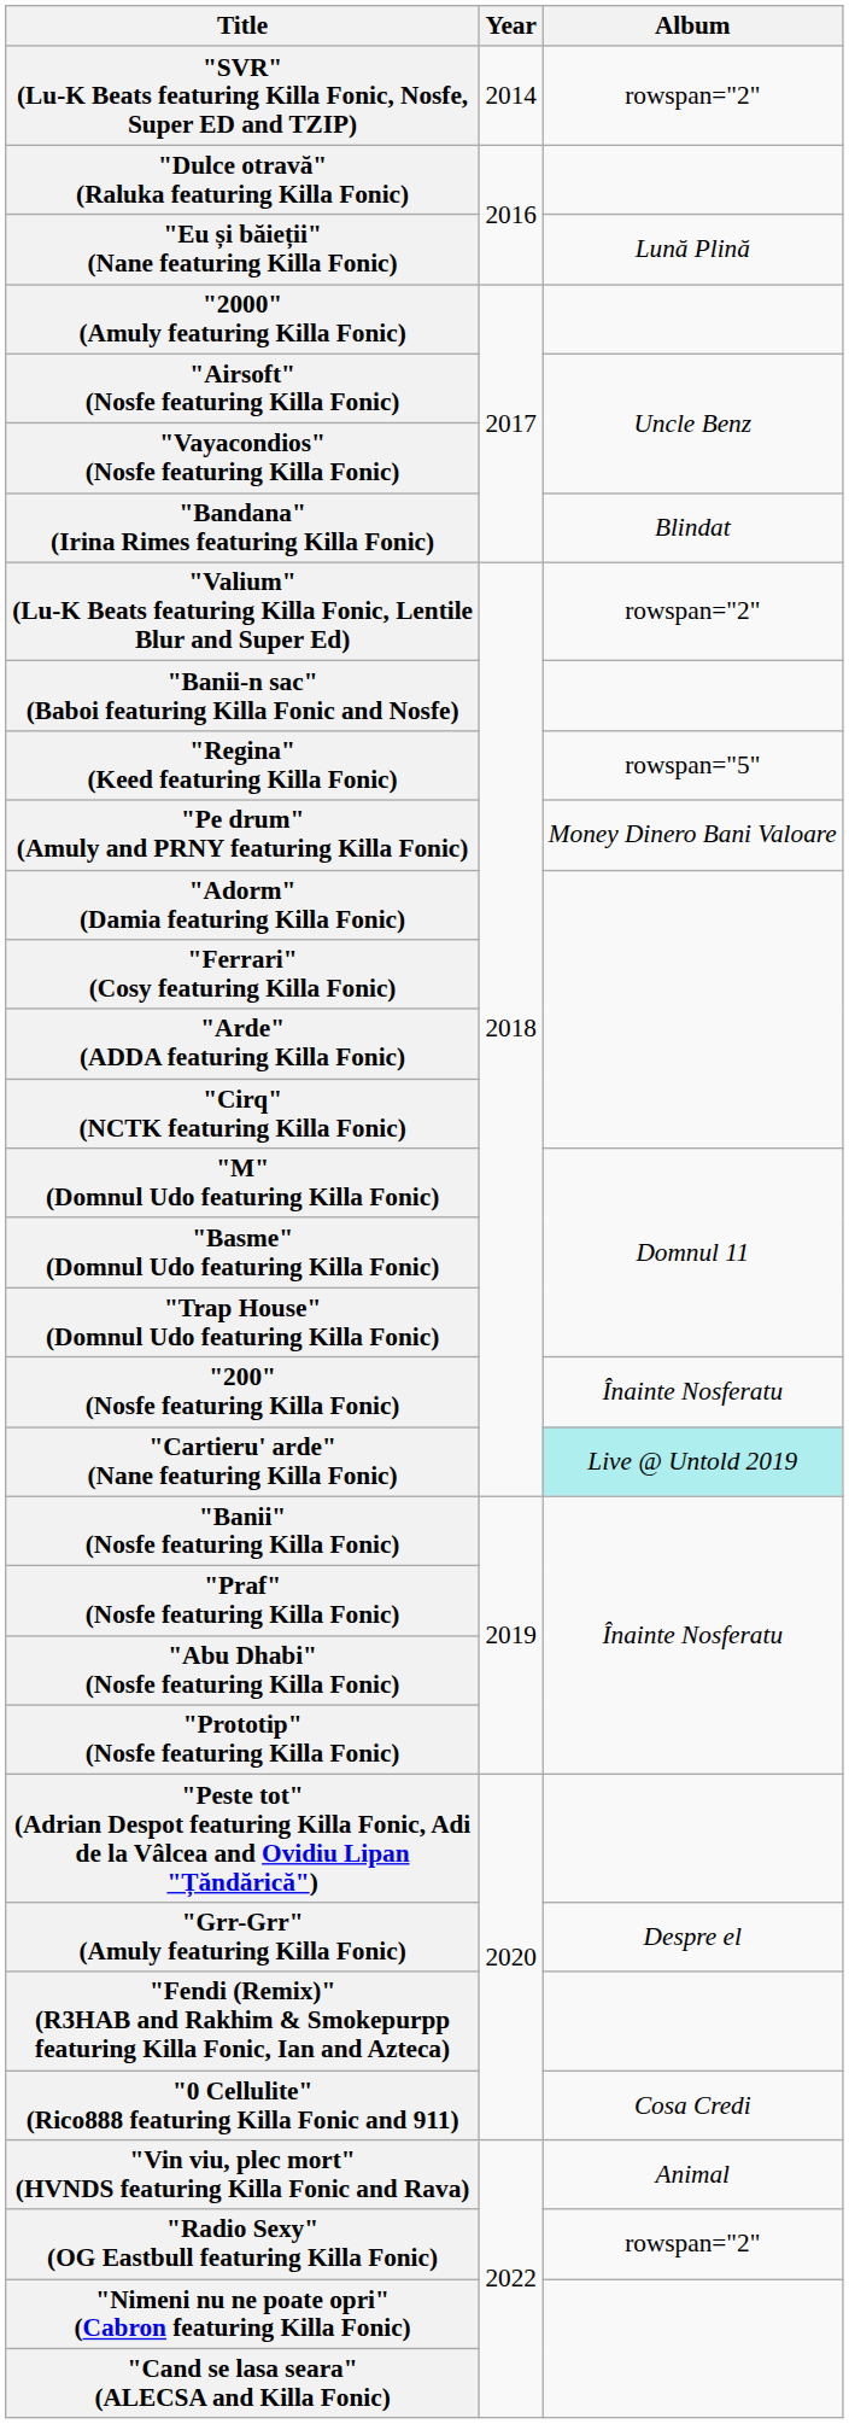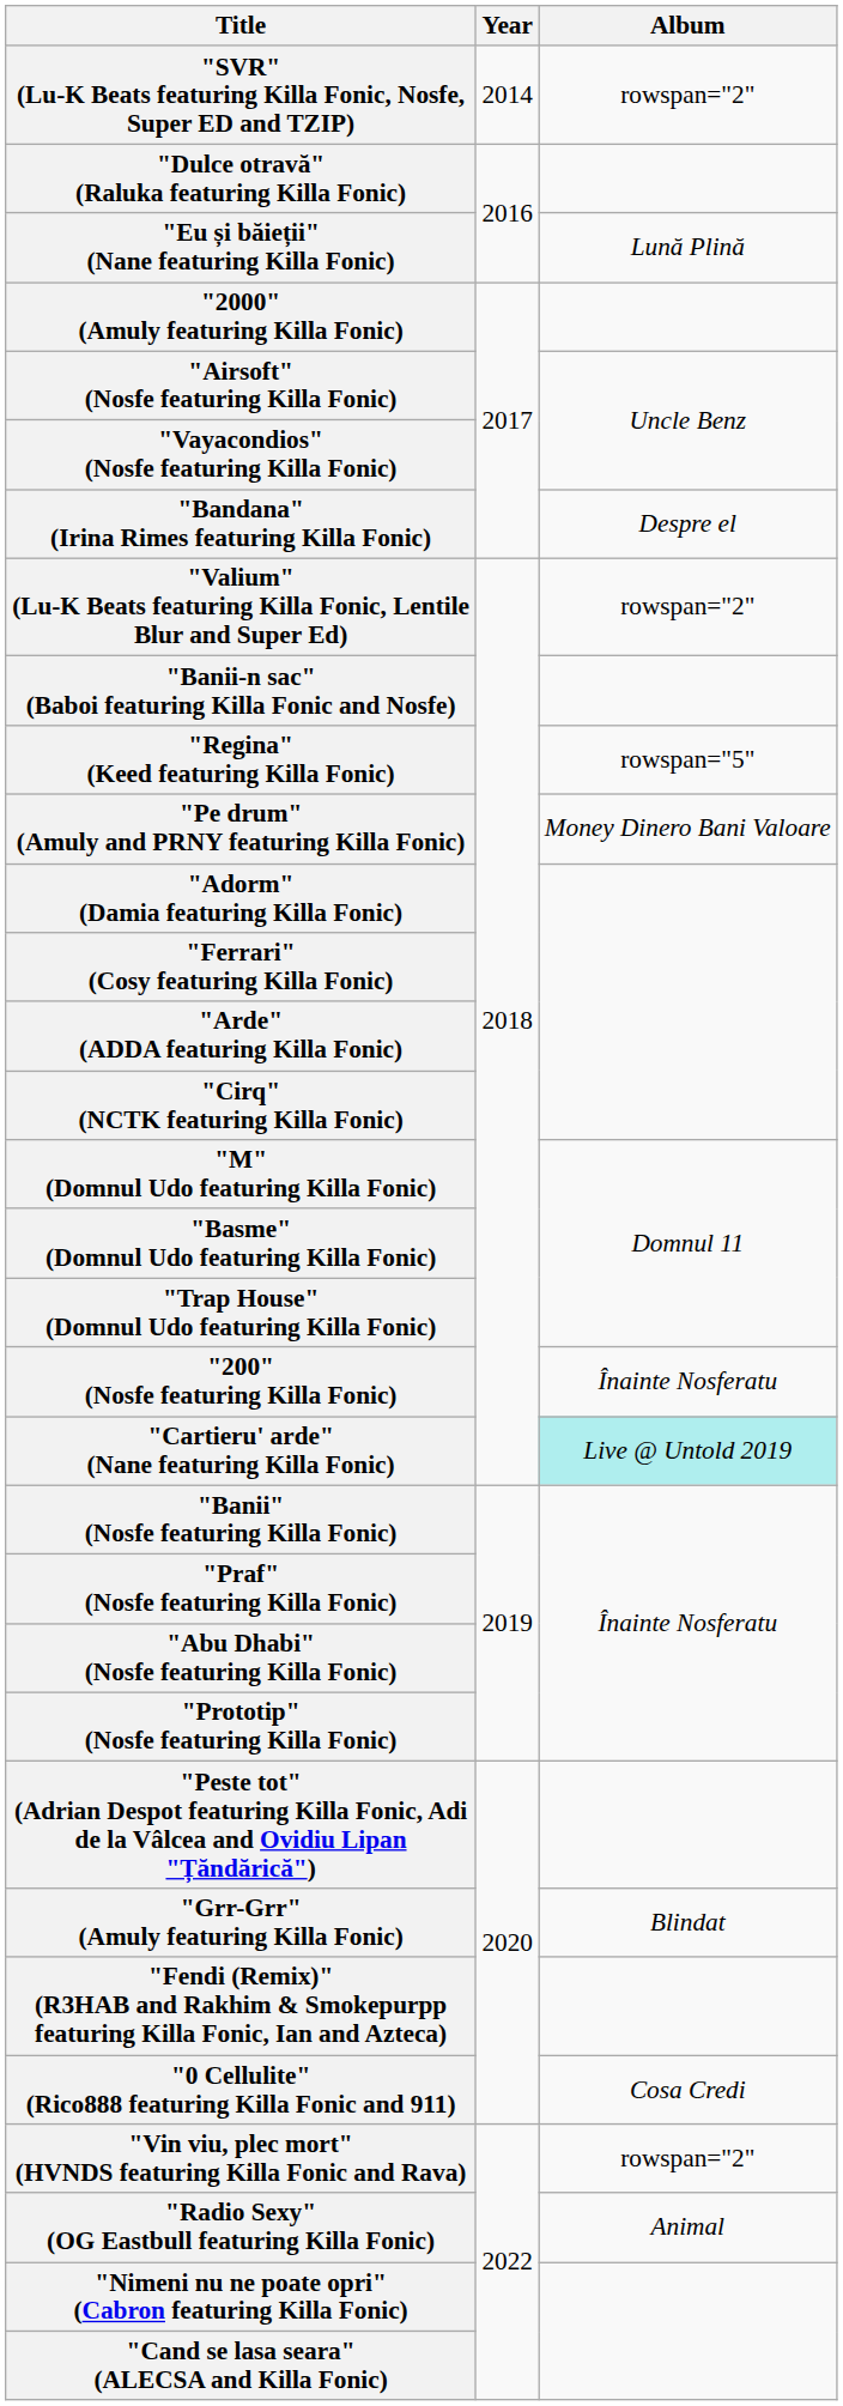"Bandana" (Irina Rimes featuring Killa Fonic) | Album: Blindat -> Despre el
"Grr-Grr" (Amuly featuring Killa Fonic) | Album: Despre el -> Blindat
"Vin viu, plec mort" (HVNDS featuring Killa Fonic and Rava) | Album: Animal -> rowspan="2"
"Radio Sexy" (OG Eastbull featuring Killa Fonic) | Album: rowspan="2" -> Animal
